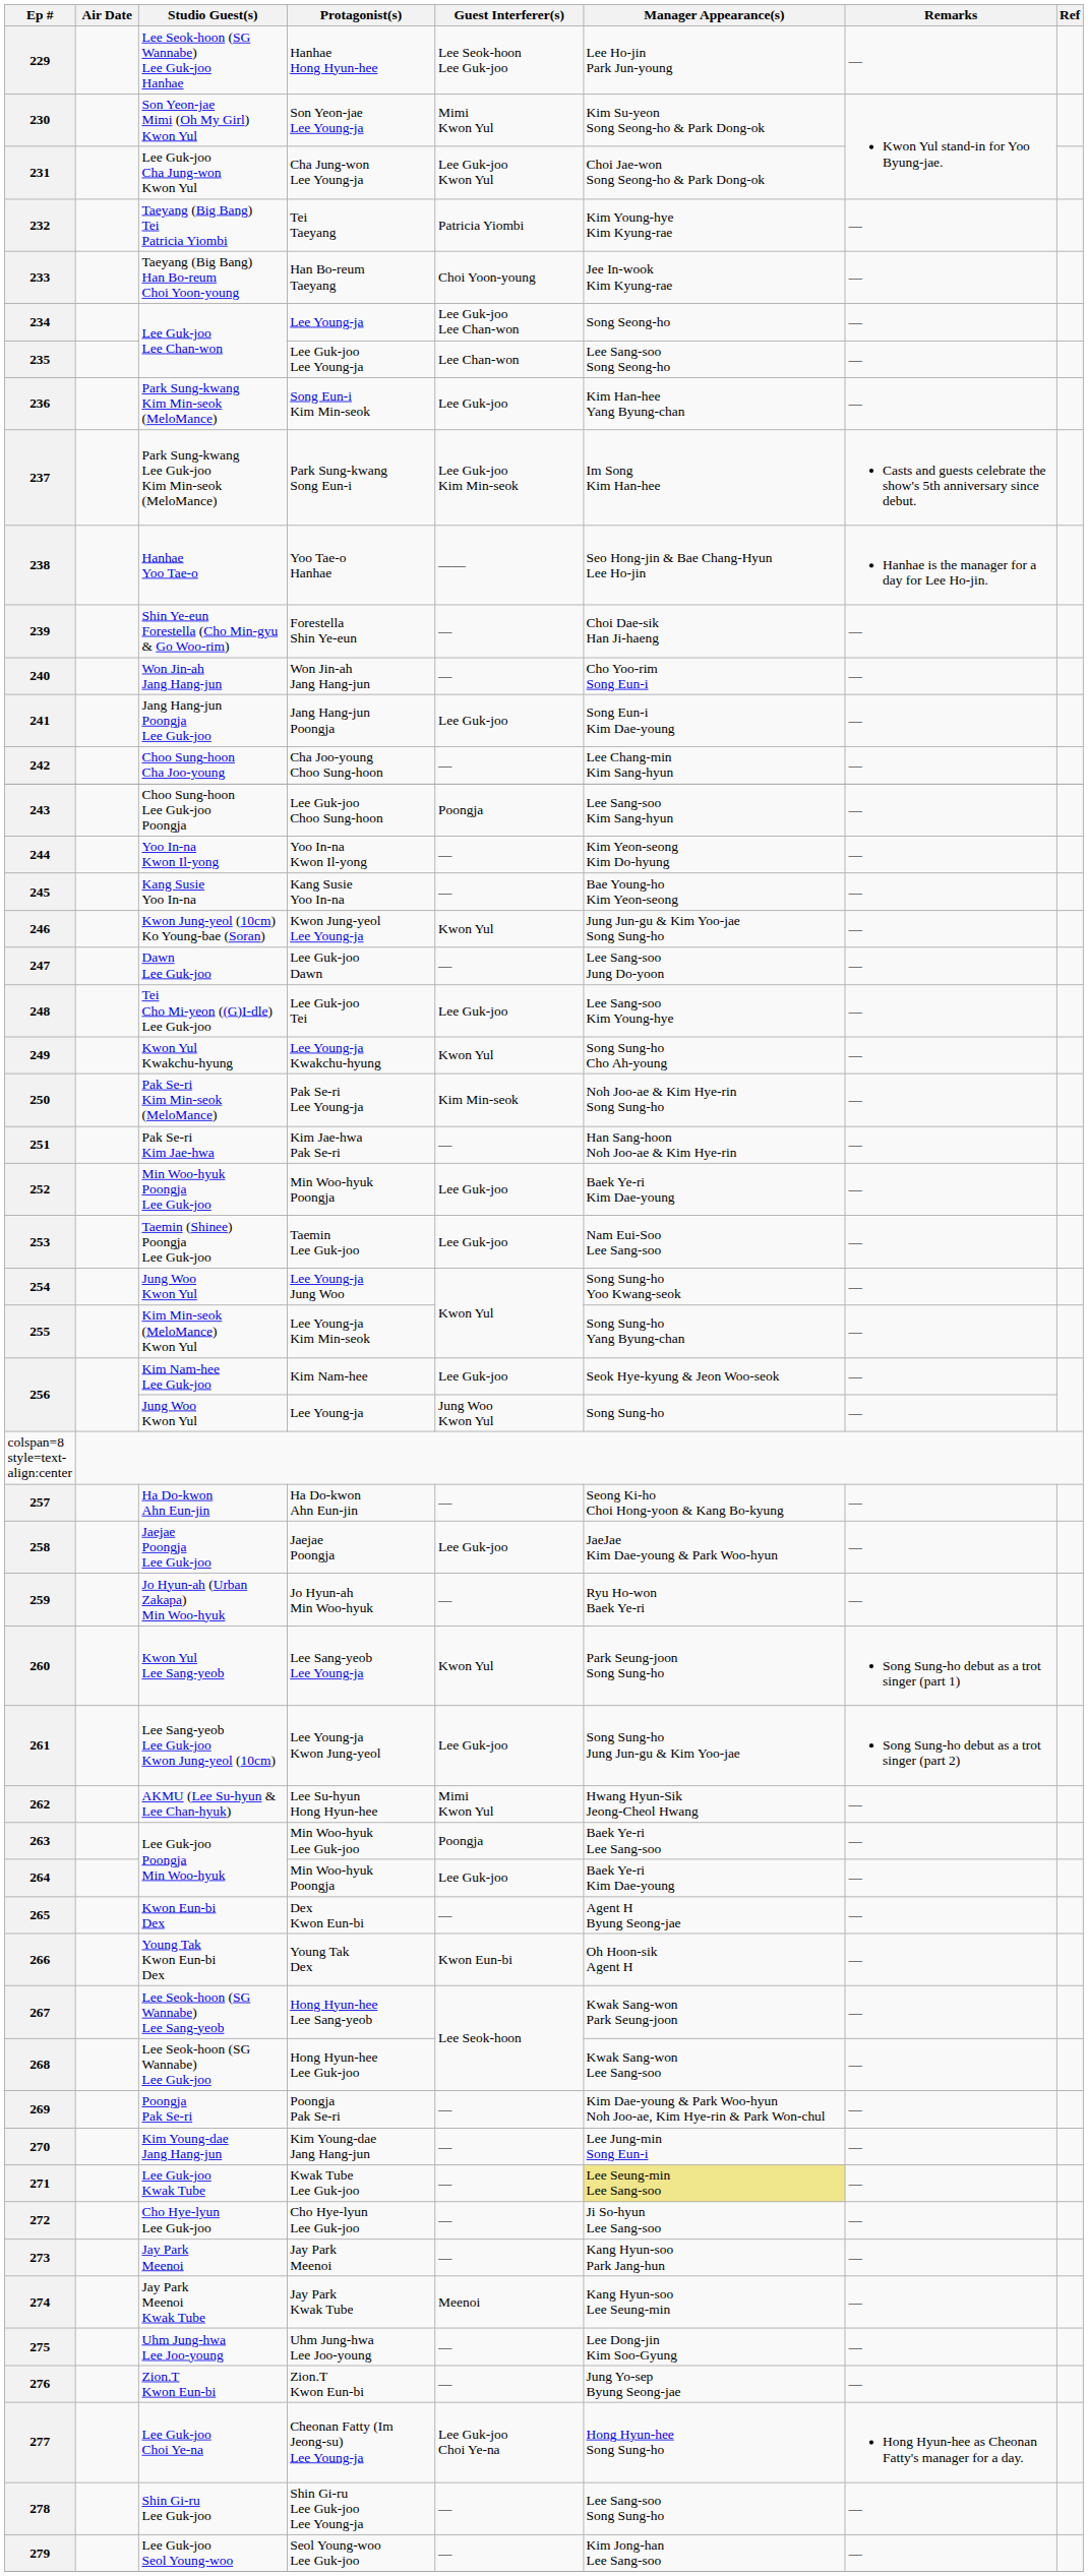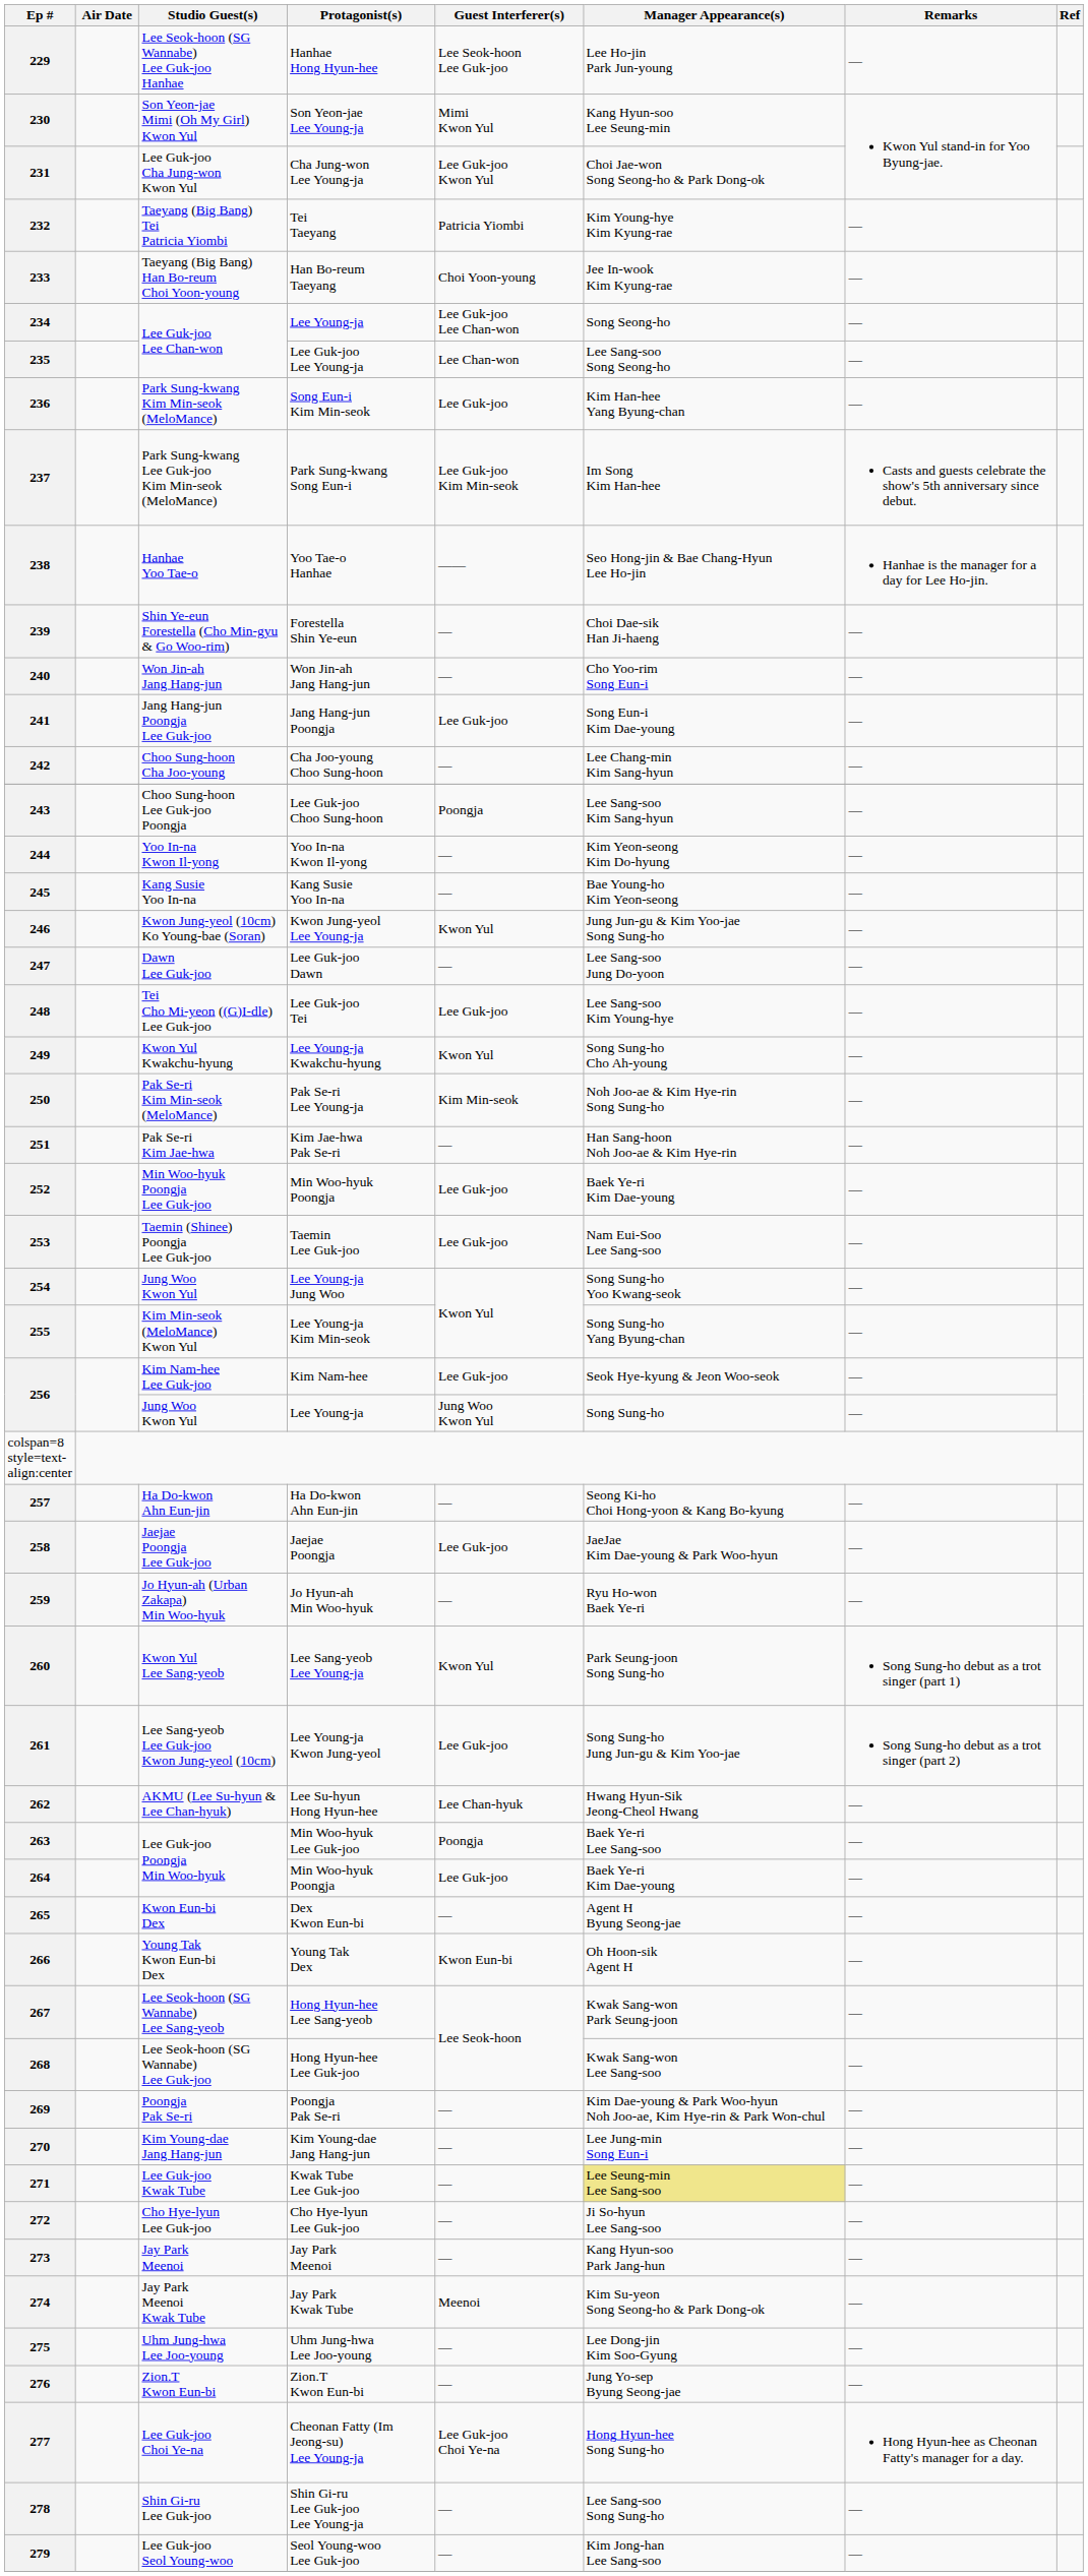230 | Manager Appearance(s): Kim Su-yeon Song Seong-ho & Park Dong-ok -> Kang Hyun-soo Lee Seung-min
262 | Guest Interferer(s): Mimi Kwon Yul -> Lee Chan-hyuk
274 | Manager Appearance(s): Kang Hyun-soo Lee Seung-min -> Kim Su-yeon Song Seong-ho & Park Dong-ok
